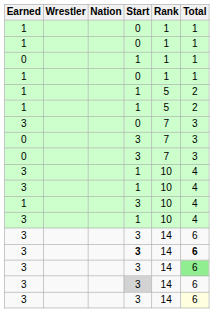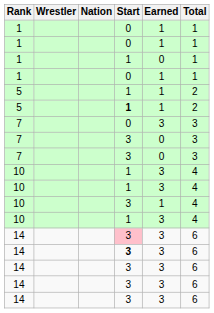columns swapped: Rank <-> Earned
row 7 | Start: normal -> bold
row 15 | Start: no background -> pink background
row 16 | Total: bold -> normal
row 17 | Total: lightgreen background -> no background
row 18 | Start: lightgrey background -> no background
row 19 | Total: lightyellow background -> no background
